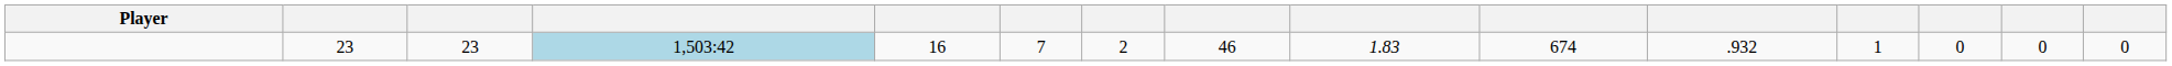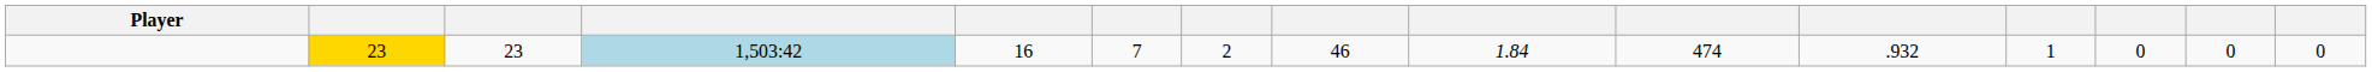row 2 | column 2: no background -> gold background
row 2 | column 9: 1.83 -> 1.84
row 2 | column 10: 674 -> 474
